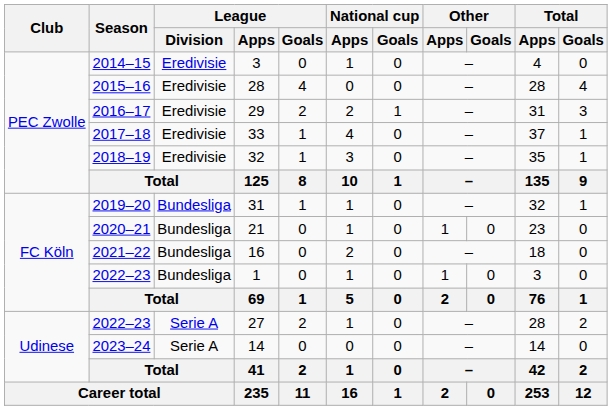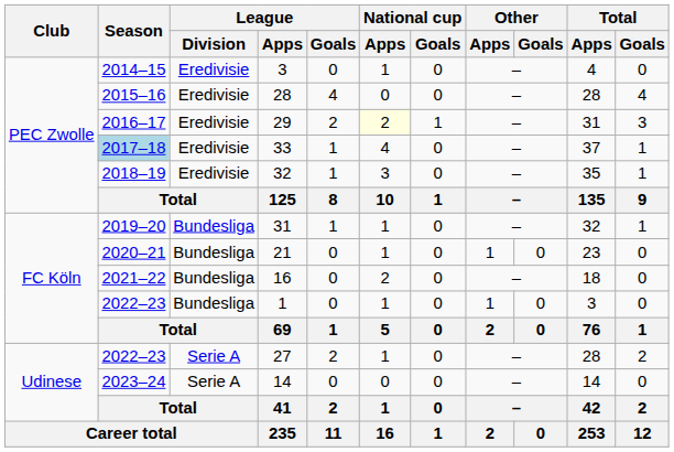29 | National cup / Apps: no background -> lightyellow background
33 | Season: no background -> lightblue background
